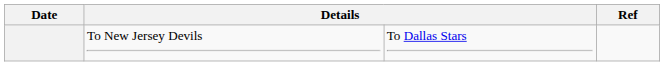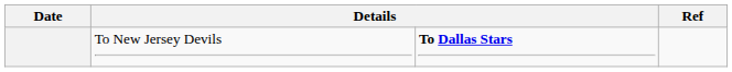To New Jersey Devils | column 3: normal -> bold
